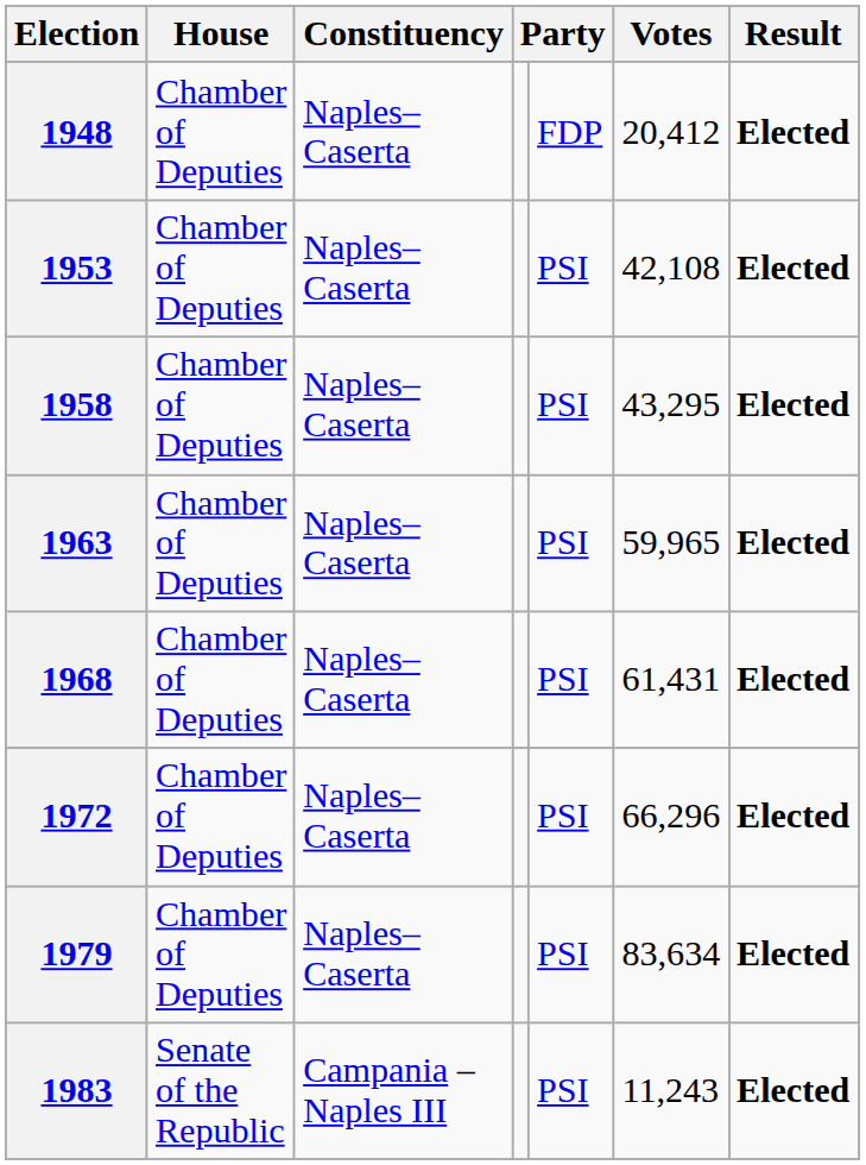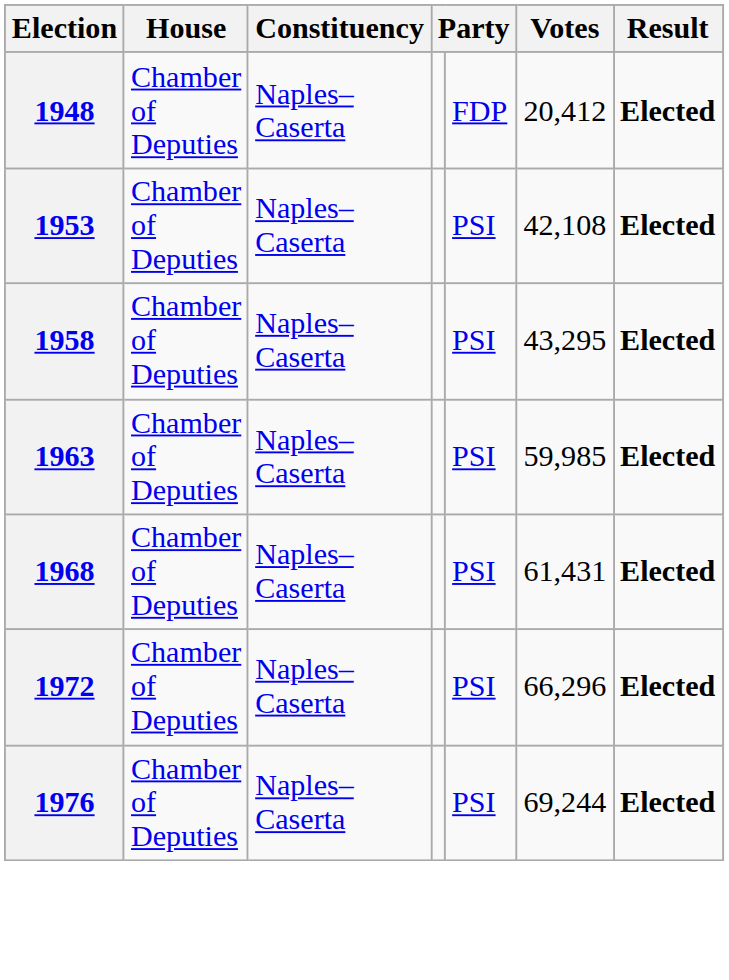1963 | Votes: 59,965 -> 59,985
+ row: 1976 | Chamber of Deputies | Naples–Caserta | PSI | 69,244 | Elected
- row: 1979 | Chamber of Deputies | Naples–Caserta | PSI | 83,634 | Elected
- row: 1983 | Senate of the Republic | Campania – Naples III | PSI | 11,243 | Elected
